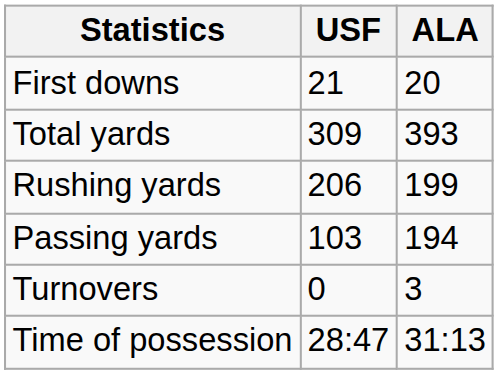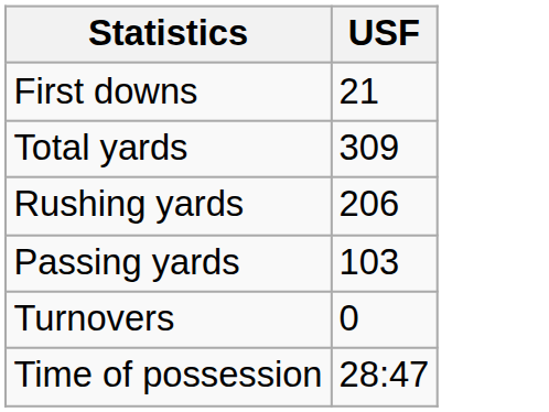- column: ALA | 20 | 393 | 199 | 194 | 3 | 31:13
